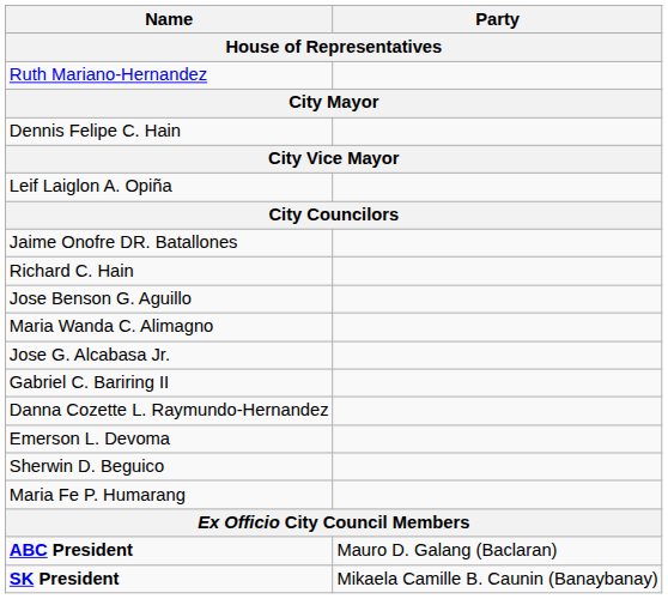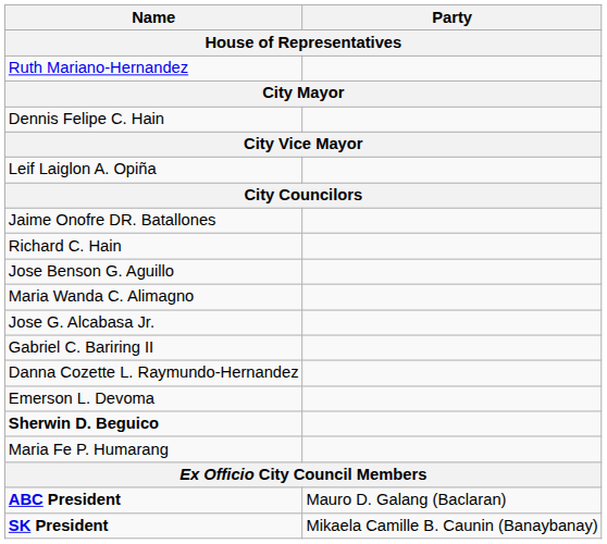Sherwin D. Beguico | Name / House of Representatives: normal -> bold
